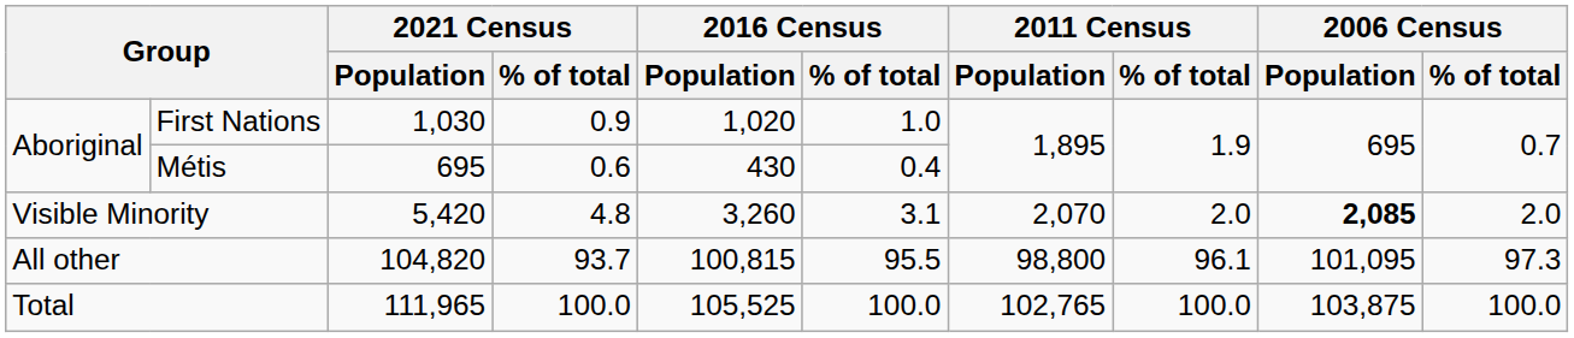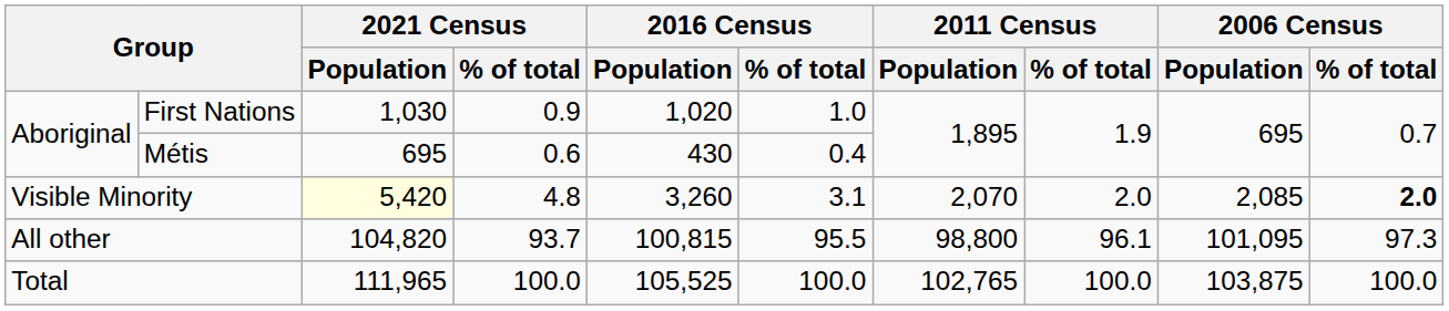Visible Minority | 2021 Census / Population: no background -> lightyellow background
Visible Minority | 2006 Census / Population: bold -> normal
Visible Minority | 2006 Census / % of total: normal -> bold
